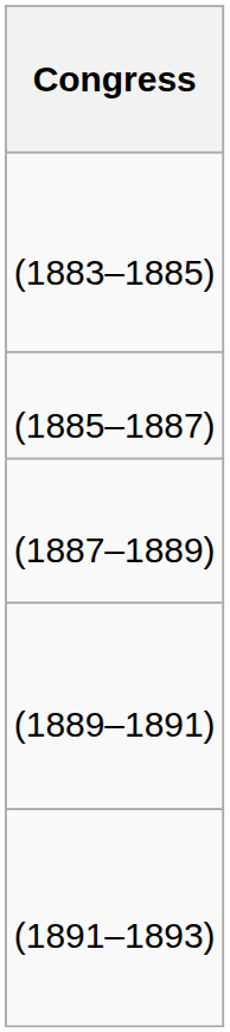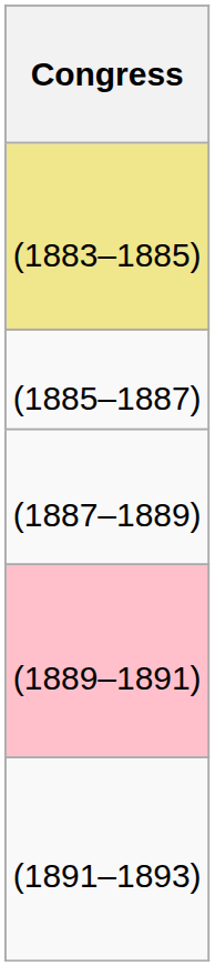row 2 | column 1: no background -> khaki background
row 5 | column 1: no background -> pink background
